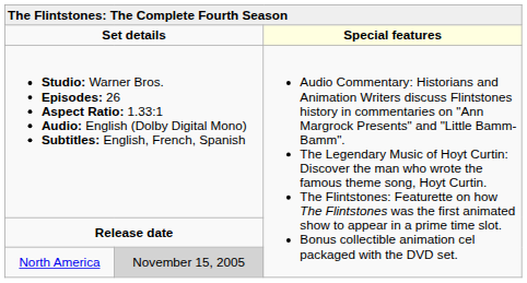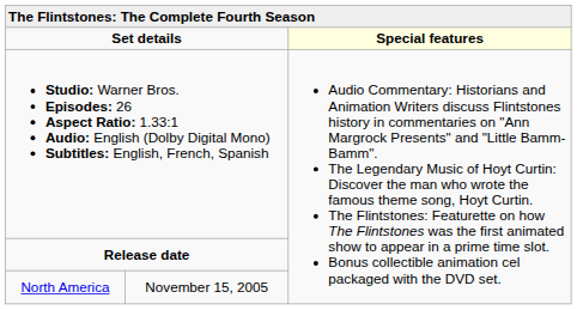North America | column 2: lightgrey background -> no background
